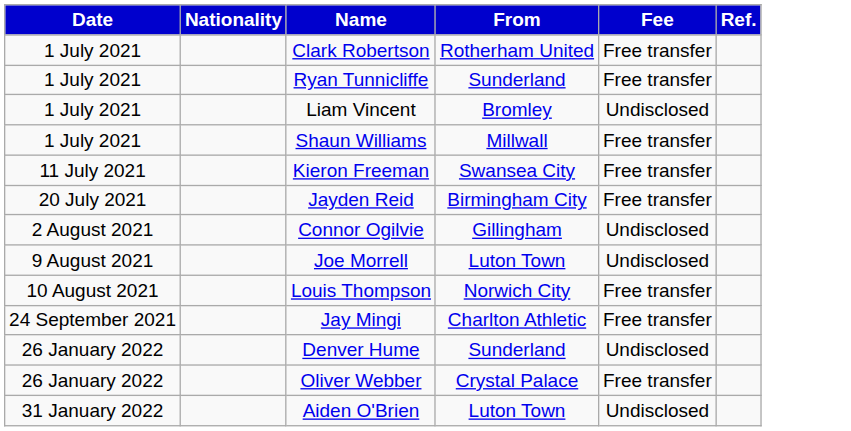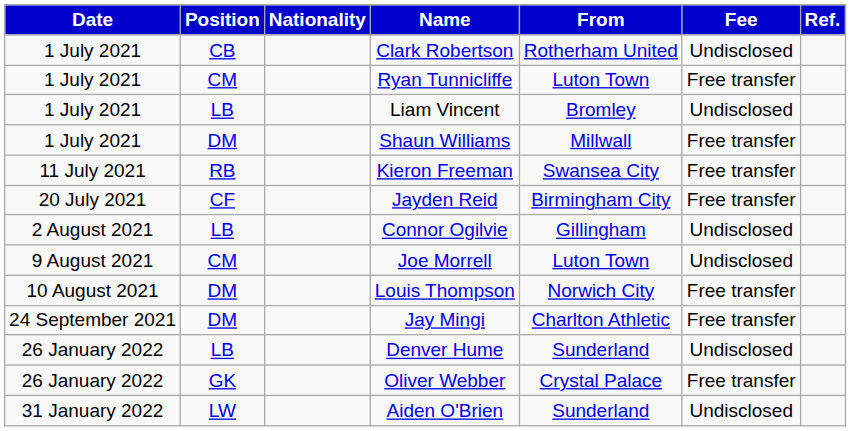+ column: Position | CB | CM | LB | DM | RB | CF | LB | CM | DM | DM | LB | GK | LW
Clark Robertson | Fee: Free transfer -> Undisclosed
Ryan Tunnicliffe | From: Sunderland -> Luton Town
Aiden O'Brien | From: Luton Town -> Sunderland
